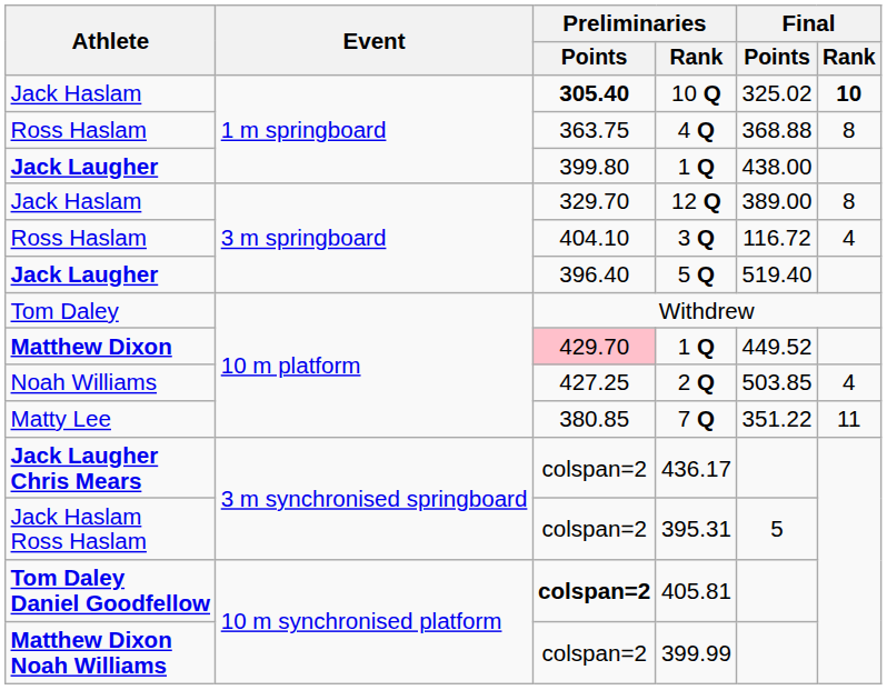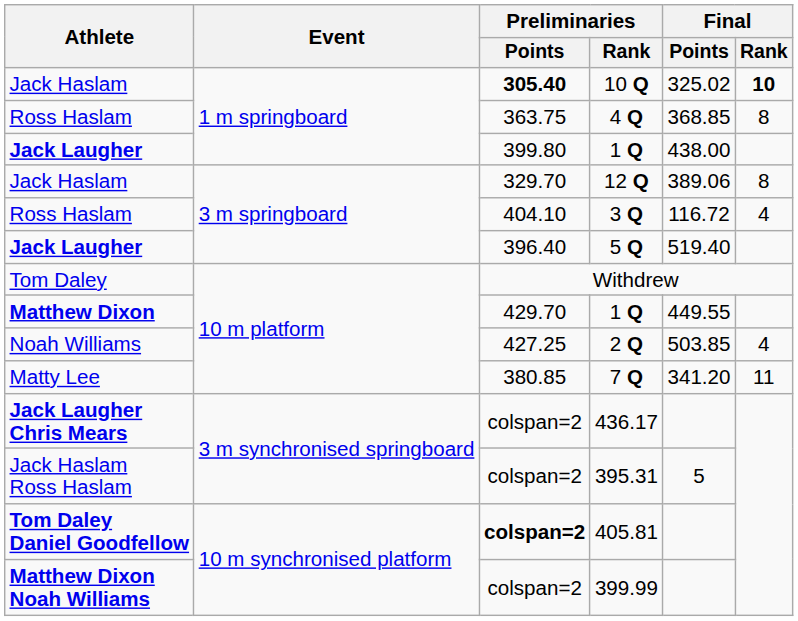4 Q | Final / Points: 368.88 -> 368.85
12 Q | Final / Points: 389.00 -> 389.06
Matthew Dixon / 1 Q | Preliminaries / Points: pink background -> no background
Matthew Dixon / 1 Q | Final / Points: 449.52 -> 449.55
7 Q | Final / Points: 351.22 -> 341.20
